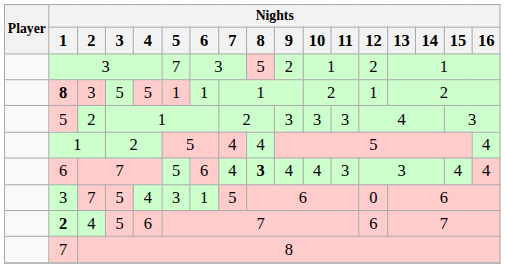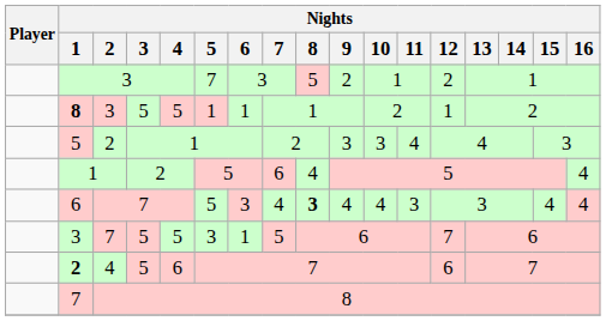row 5 | Nights / 11: 3 -> 4
row 6 | Nights / 7: 4 -> 6
row 7 | Nights / 6: 6 -> 3
row 8 | Nights / 4: 4 -> 5
row 8 | Nights / 12: 0 -> 7
